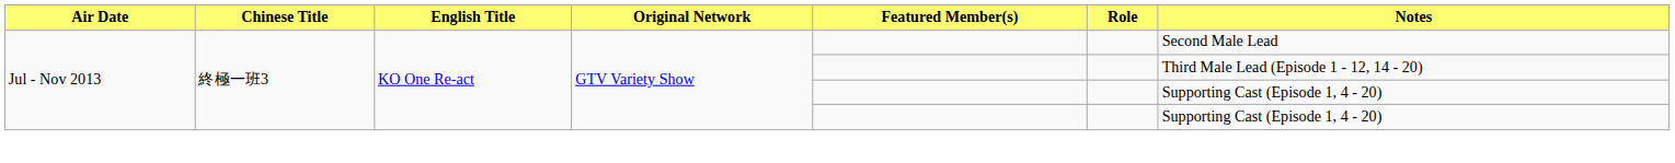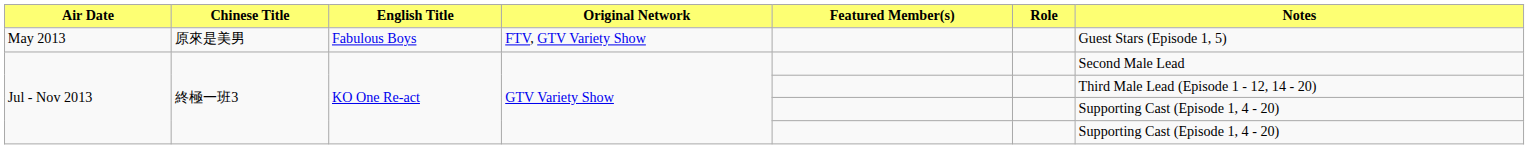+ row: May 2013 | 原來是美男 | Fabulous Boys | FTV, GTV Variety Show | Guest Stars (Episode 1, 5)
